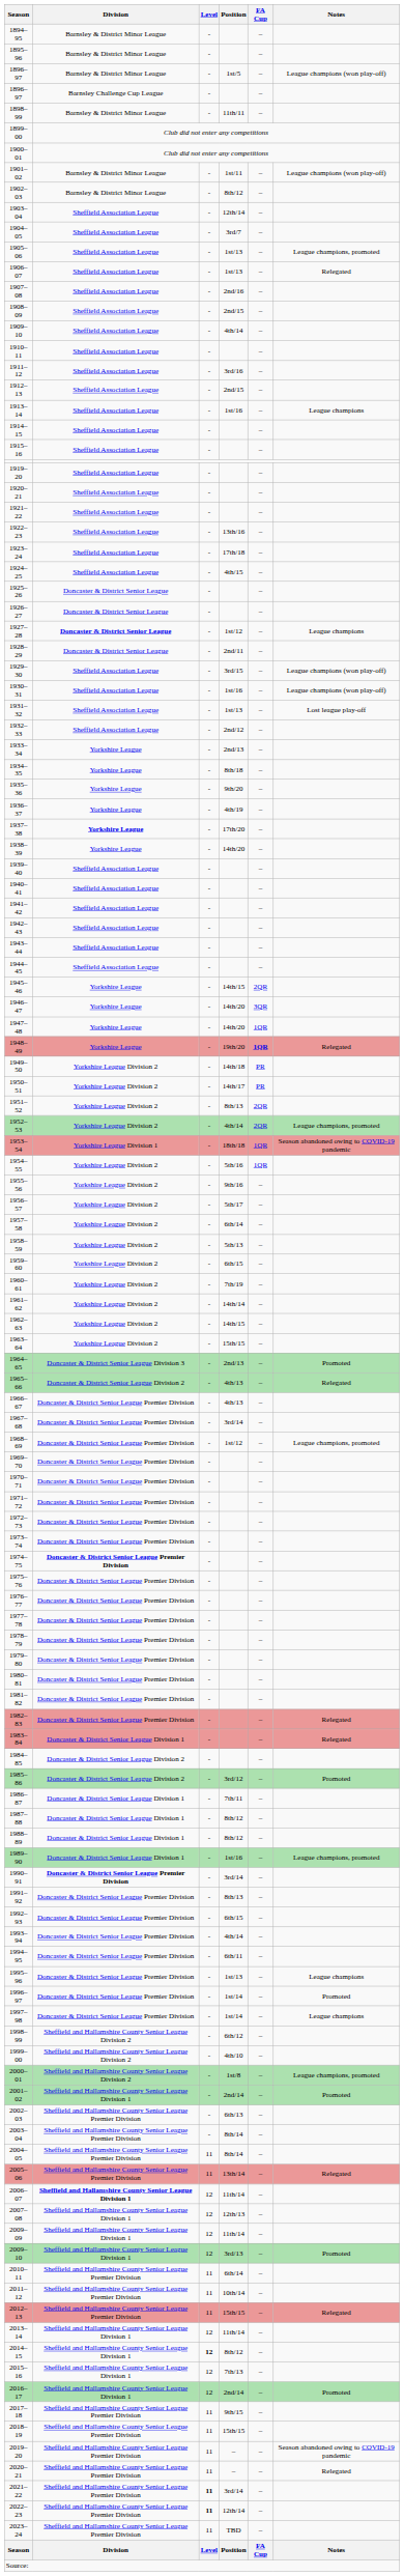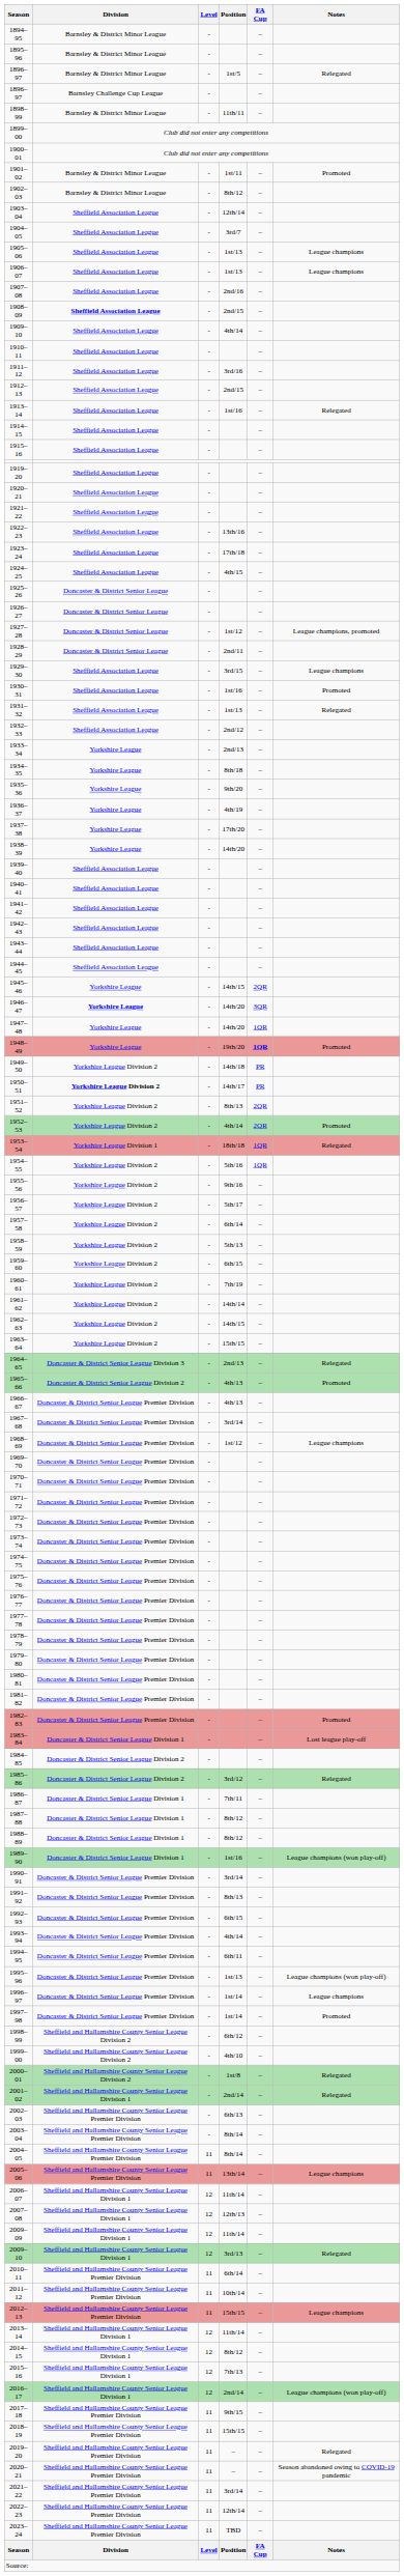1896–97 / 1st/5 | Notes: League champions (won play-off) -> Relegated
1901–02 | Notes: League champions (won play-off) -> Promoted
1905–06 | Notes: League champions, promoted -> League champions
1906–07 | Notes: Relegated -> League champions
1908–09 | Division: normal -> bold
1913–14 | Notes: League champions -> Relegated
1927–28 | Division: bold -> normal
1927–28 | Notes: League champions -> League champions, promoted
1929–30 | Notes: League champions (won play-off) -> League champions
1930–31 | Notes: League champions (won play-off) -> Promoted
1931–32 | Notes: Lost league play-off -> Relegated
1937–38 | Division: bold -> normal
1946–47 | Division: normal -> bold
1948–49 | Notes: Relegated -> Promoted
1950–51 | Division: normal -> bold
1952–53 | Notes: League champions, promoted -> Promoted
1953–54 | Notes: Season abandoned owing to COVID-19 pandemic -> Relegated
1964–65 | Notes: Promoted -> Relegated
1965–66 | Notes: Relegated -> Promoted
1968–69 | Notes: League champions, promoted -> League champions
1974–75 | Division: bold -> normal
1982–83 | Notes: Relegated -> Promoted
1983–84 | Notes: Relegated -> Lost league play-off
1985–86 | Notes: Promoted -> Relegated
1989–90 | Notes: League champions, promoted -> League champions (won play-off)
1990–91 | Division: bold -> normal
1995–96 | Notes: League champions -> League champions (won play-off)
1996–97 | Notes: Promoted -> League champions
1997–98 | Notes: League champions -> Promoted
2000–01 | Notes: League champions, promoted -> Relegated
2001–02 | Notes: Promoted -> Relegated
2005–06 | Notes: Relegated -> League champions
2006–07 | Division: bold -> normal
2009–10 | Notes: Promoted -> Relegated
2012–13 | Notes: Relegated -> League champions
2014–15 | Level: bold -> normal
2016–17 | Notes: Promoted -> League champions (won play-off)
2019–20 | Notes: Season abandoned owing to COVID-19 pandemic -> Relegated
2020–21 | Notes: Relegated -> Season abandoned owing to COVID-19 pandemic
2021–22 | Level: bold -> normal
2022–23 | Level: bold -> normal
